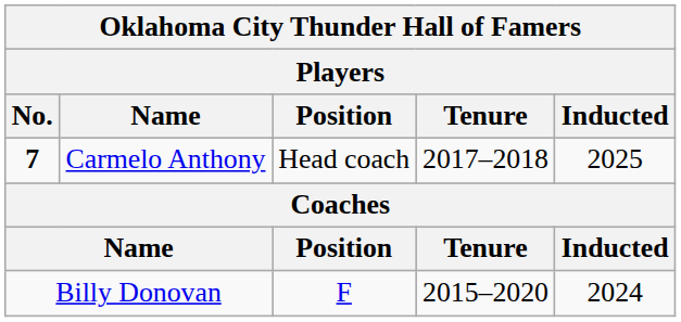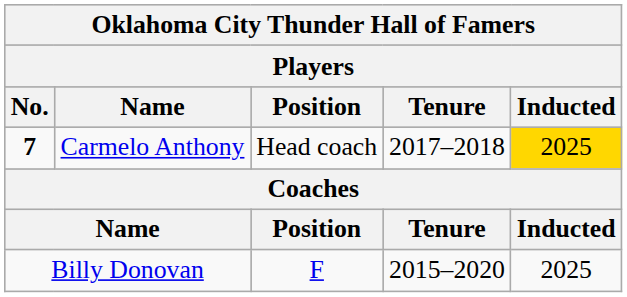7 | Inducted: no background -> gold background
Billy Donovan | Inducted: 2024 -> 2025
